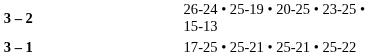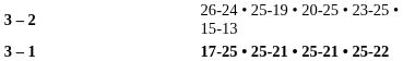3 – 1 | column 2: normal -> bold
